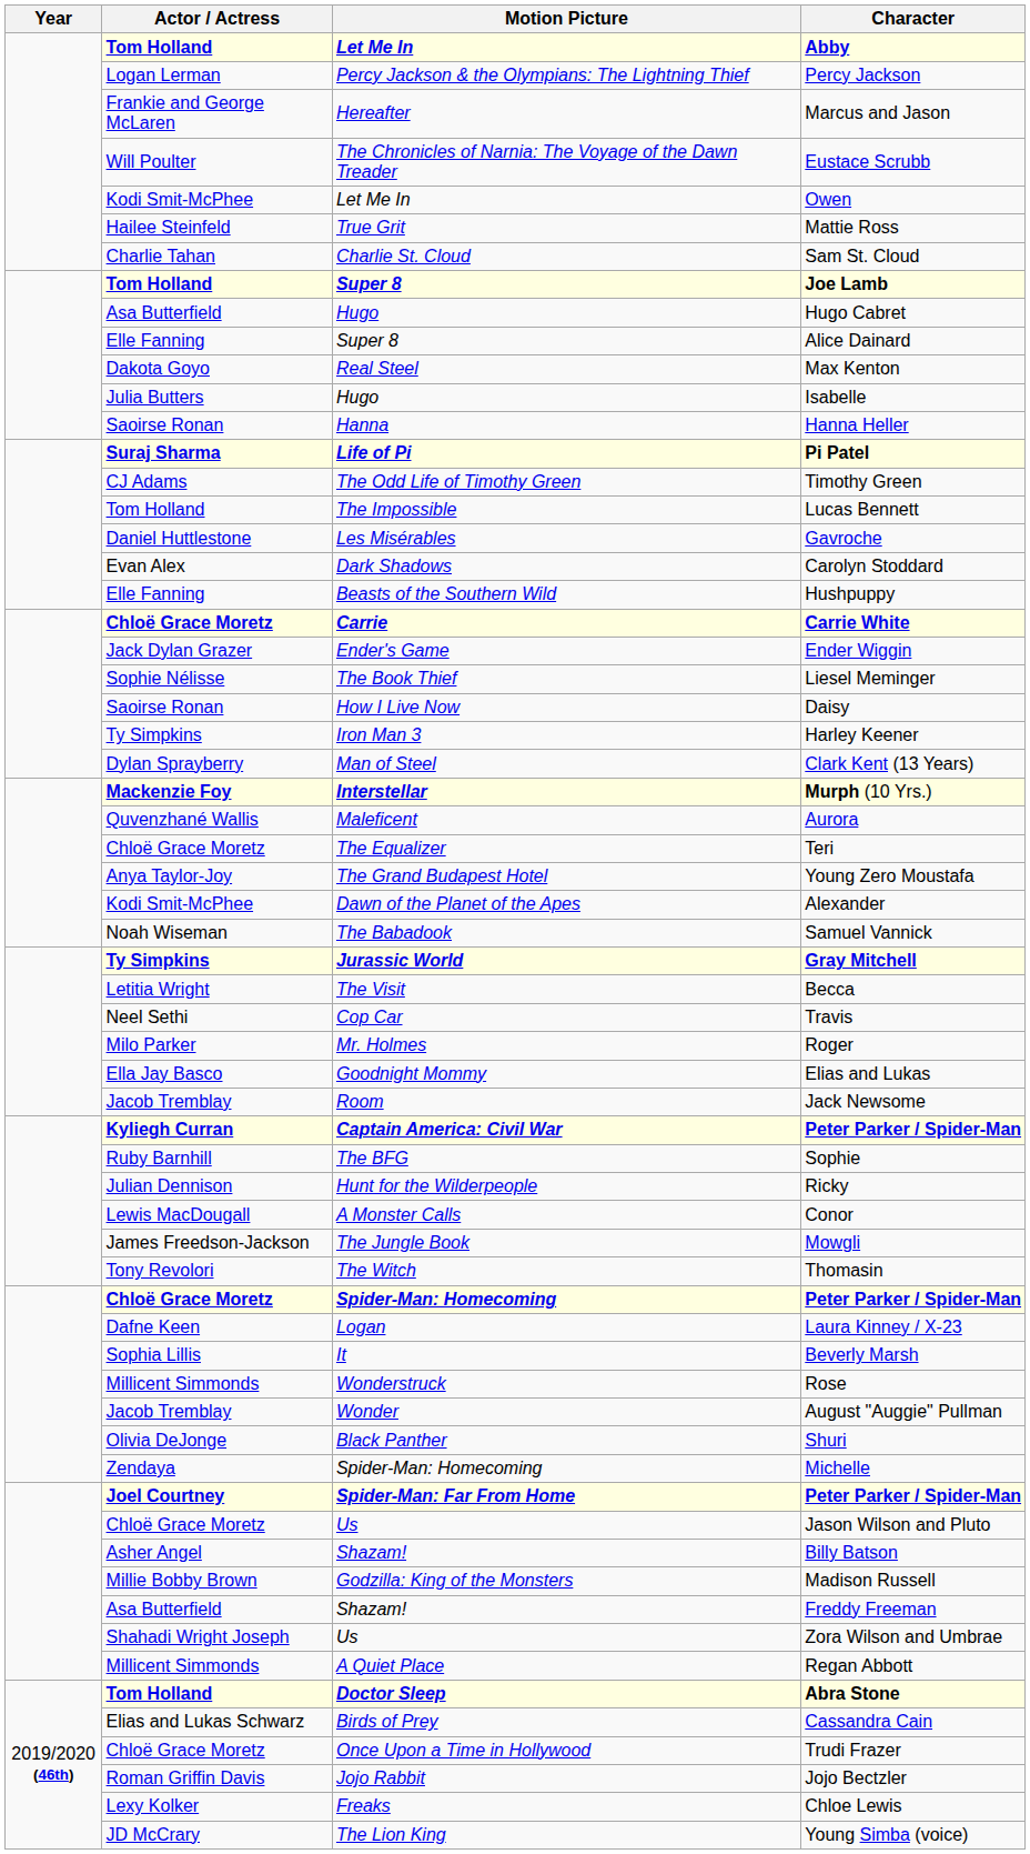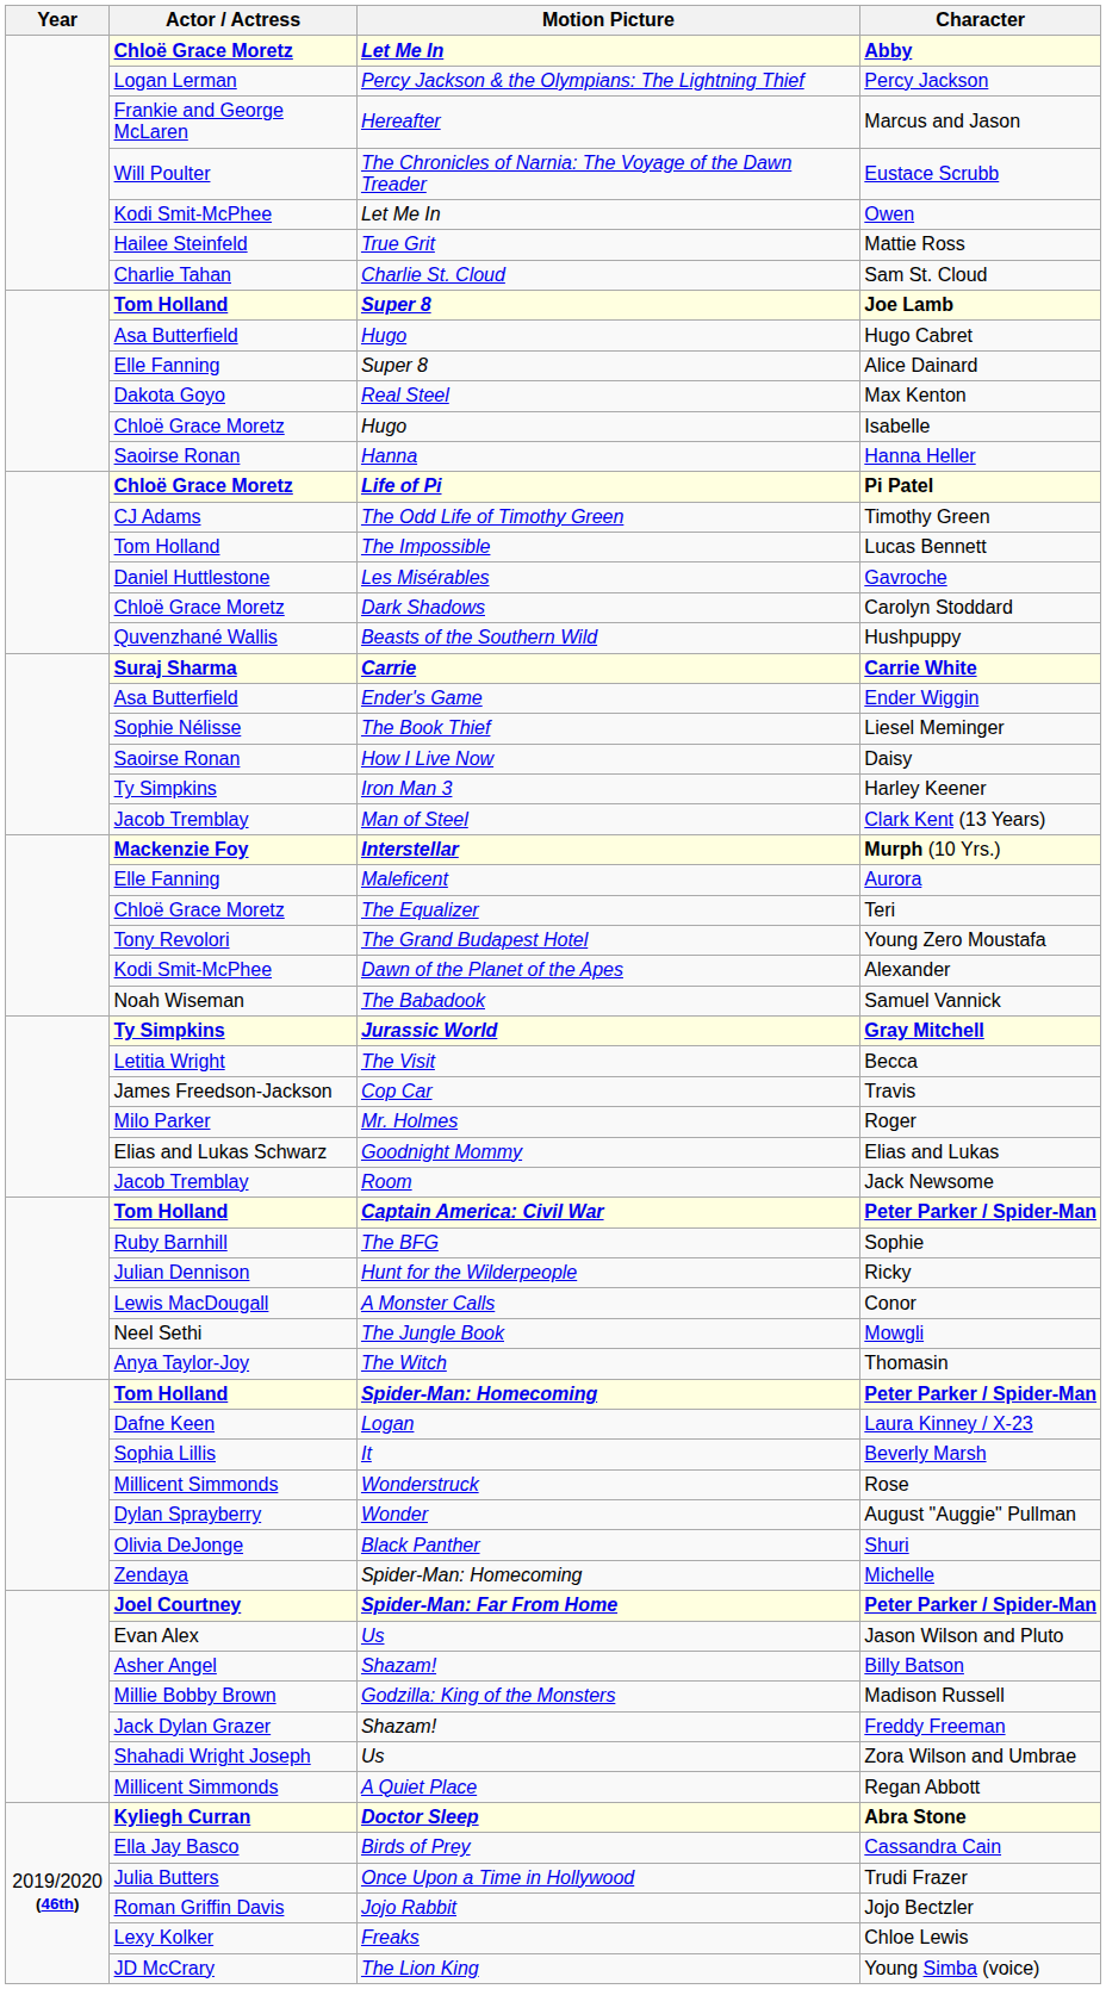Abby | Actor / Actress: Tom Holland -> Chloë Grace Moretz
Isabelle | Actor / Actress: Julia Butters -> Chloë Grace Moretz
Pi Patel | Actor / Actress: Suraj Sharma -> Chloë Grace Moretz
Carolyn Stoddard | Actor / Actress: Evan Alex -> Chloë Grace Moretz
Hushpuppy | Actor / Actress: Elle Fanning -> Quvenzhané Wallis
Carrie White | Actor / Actress: Chloë Grace Moretz -> Suraj Sharma
Ender Wiggin | Actor / Actress: Jack Dylan Grazer -> Asa Butterfield
Clark Kent (13 Years) | Actor / Actress: Dylan Sprayberry -> Jacob Tremblay
Aurora | Actor / Actress: Quvenzhané Wallis -> Elle Fanning
Young Zero Moustafa | Actor / Actress: Anya Taylor-Joy -> Tony Revolori
Travis | Actor / Actress: Neel Sethi -> James Freedson-Jackson
Elias and Lukas | Actor / Actress: Ella Jay Basco -> Elias and Lukas Schwarz
Captain America: Civil War / Peter Parker / Spider-Man | Actor / Actress: Kyliegh Curran -> Tom Holland
Mowgli | Actor / Actress: James Freedson-Jackson -> Neel Sethi
Thomasin | Actor / Actress: Tony Revolori -> Anya Taylor-Joy
Spider-Man: Homecoming / Peter Parker / Spider-Man | Actor / Actress: Chloë Grace Moretz -> Tom Holland
August "Auggie" Pullman | Actor / Actress: Jacob Tremblay -> Dylan Sprayberry
Jason Wilson and Pluto | Actor / Actress: Chloë Grace Moretz -> Evan Alex
Freddy Freeman | Actor / Actress: Asa Butterfield -> Jack Dylan Grazer
Abra Stone | Actor / Actress: Tom Holland -> Kyliegh Curran
Cassandra Cain | Actor / Actress: Elias and Lukas Schwarz -> Ella Jay Basco
Trudi Frazer | Actor / Actress: Chloë Grace Moretz -> Julia Butters
